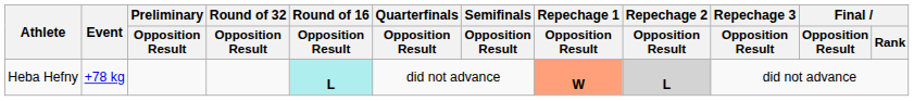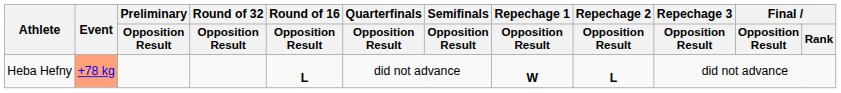Heba Hefny | Event: no background -> lightsalmon background
Heba Hefny | Round of 16 / Opposition Result: paleturquoise background -> no background
Heba Hefny | Repechage 1 / Opposition Result: lightsalmon background -> no background
Heba Hefny | Repechage 2 / Opposition Result: lightgrey background -> no background
